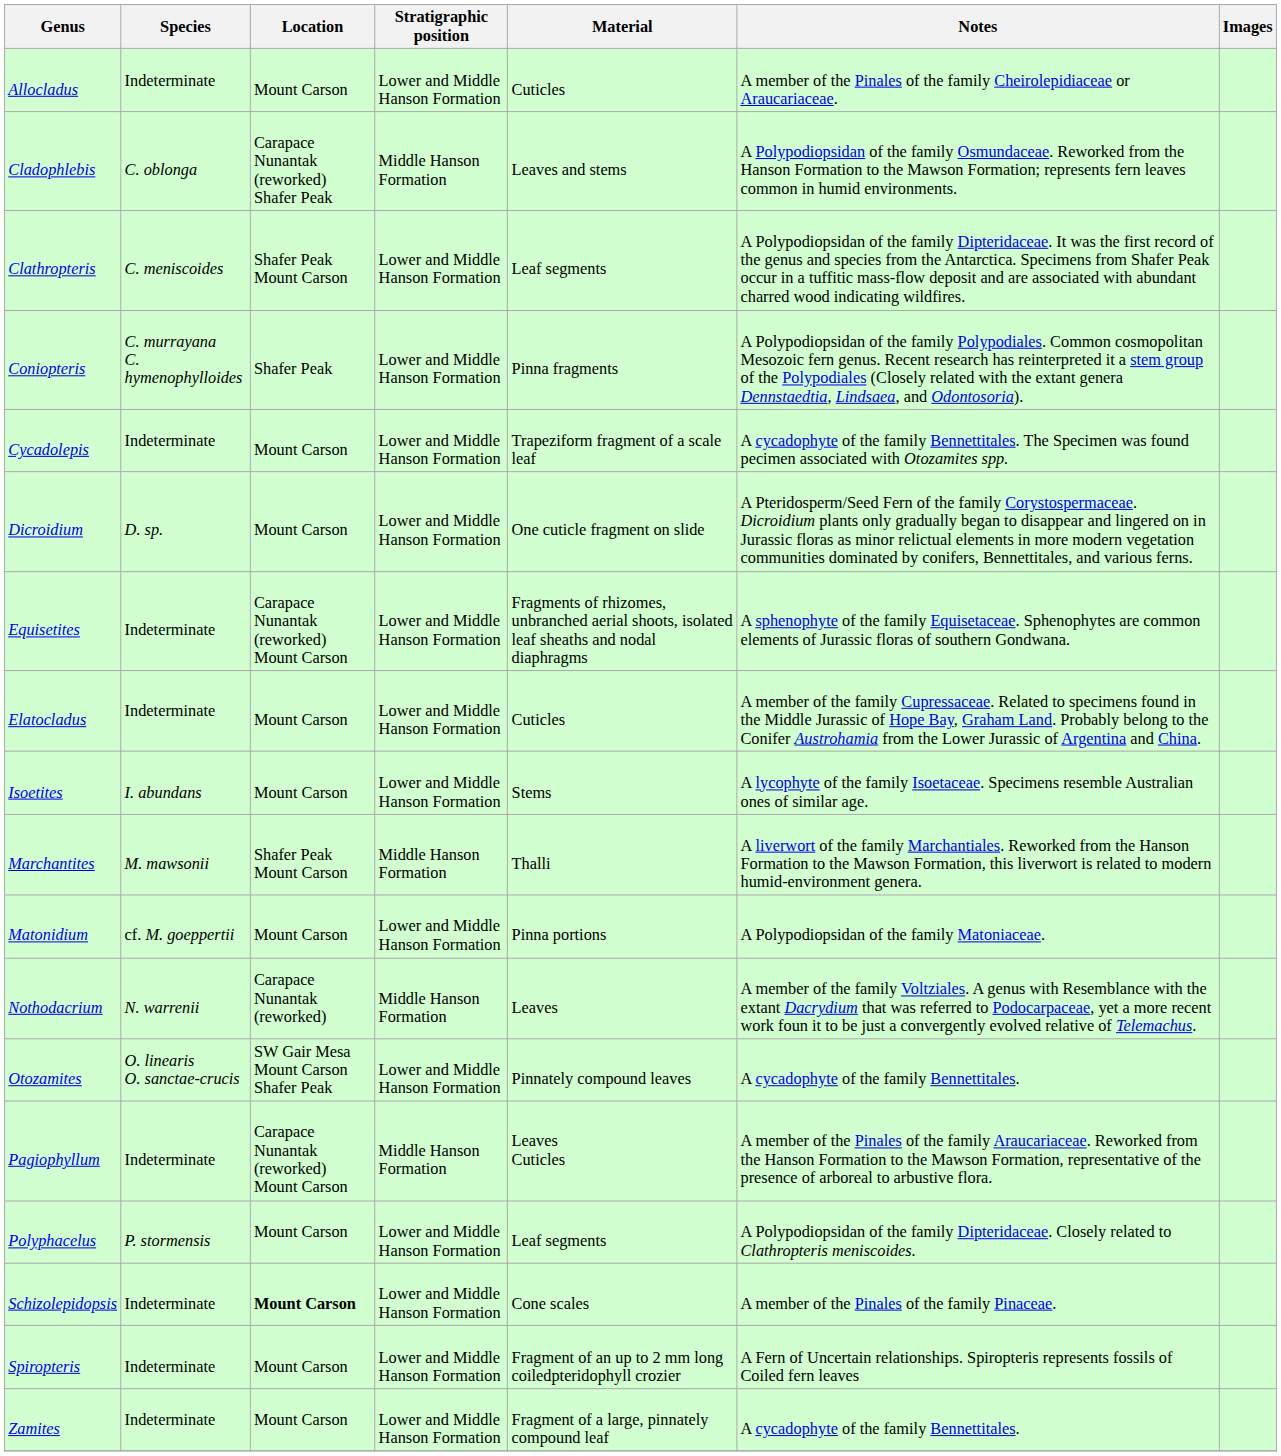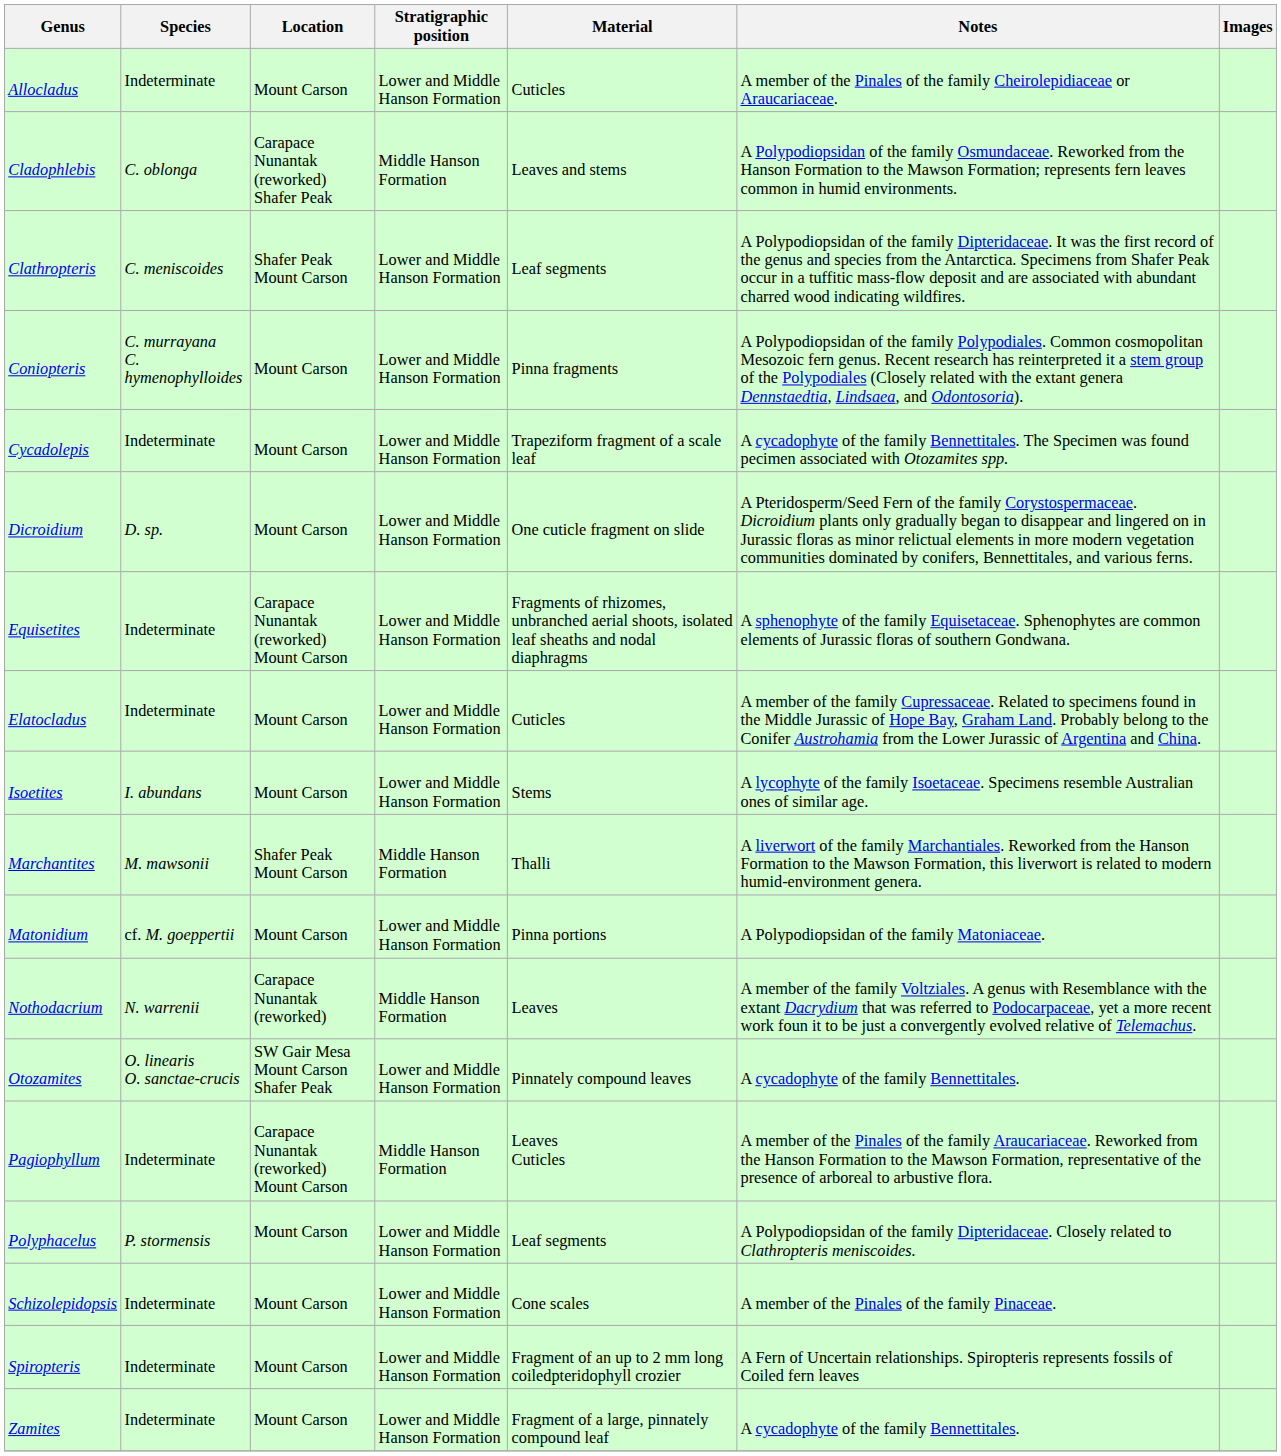Coniopteris | Location: Shafer Peak -> Mount Carson
Schizolepidopsis | Location: bold -> normal
